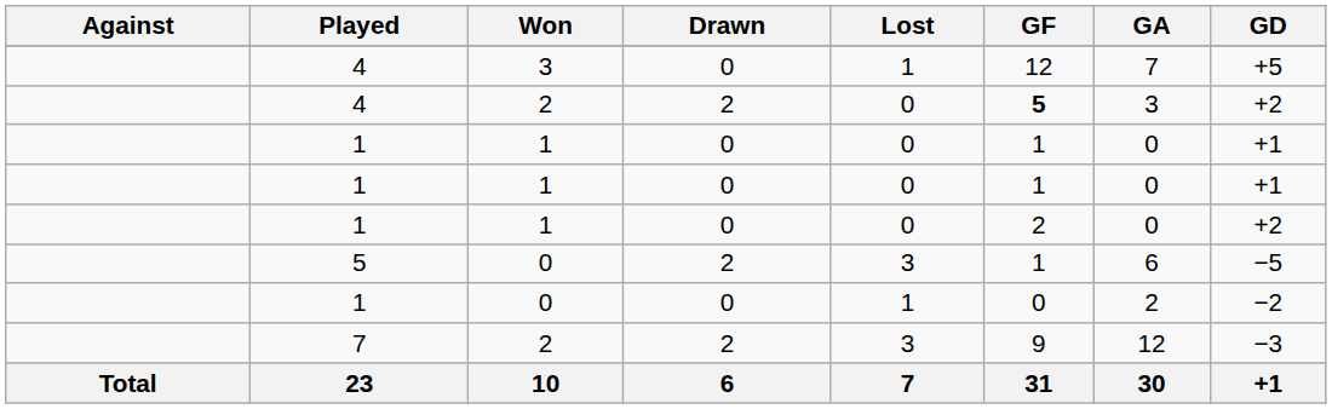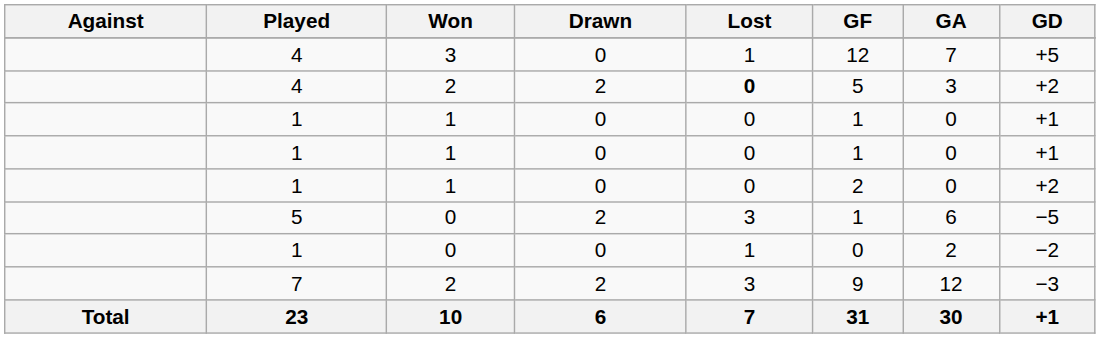4 / 2 | Lost: normal -> bold
4 / 2 | GF: bold -> normal
